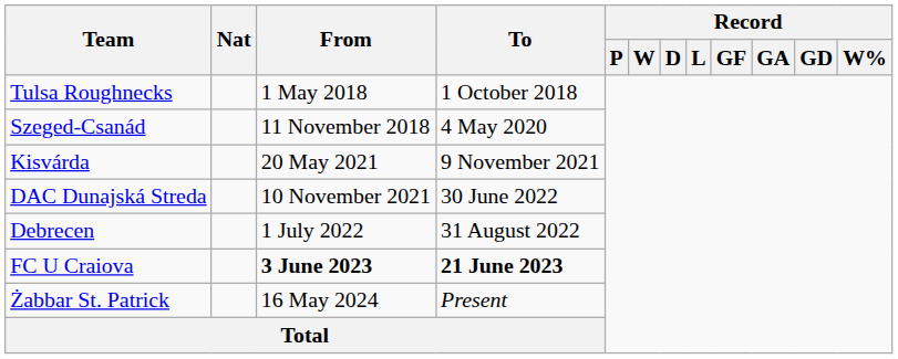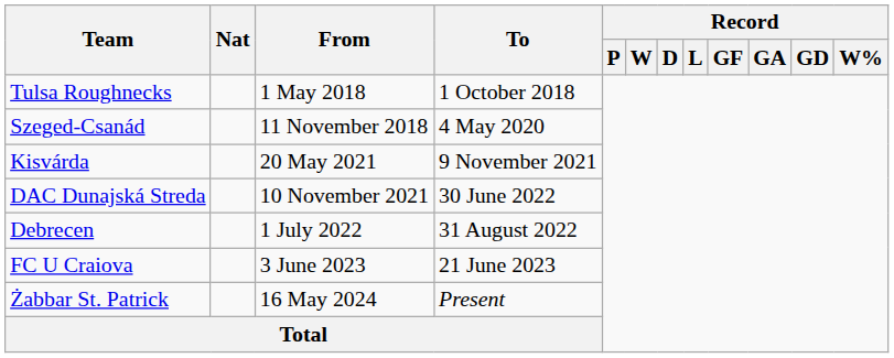FC U Craiova | From: bold -> normal
FC U Craiova | To: bold -> normal
